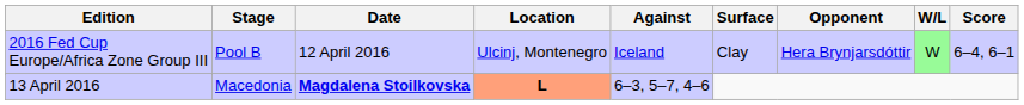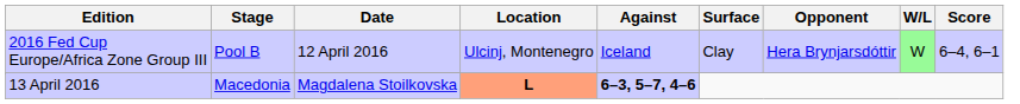13 April 2016 | Date: bold -> normal
13 April 2016 | Against: normal -> bold
